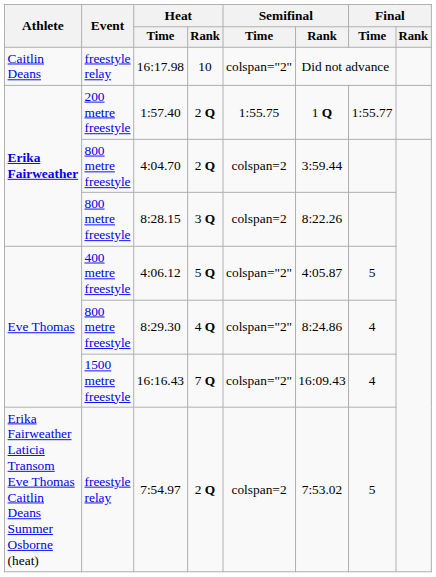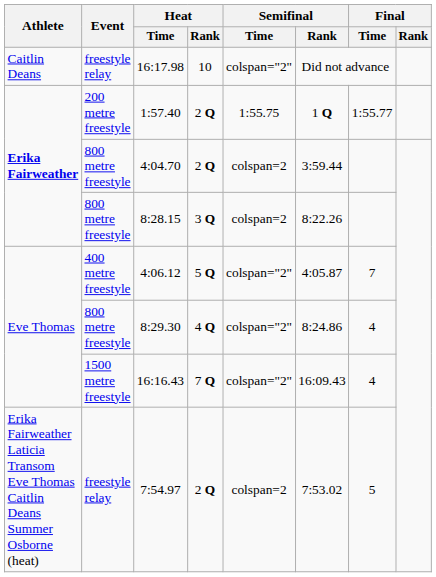4:06.12 | Final / Time: 5 -> 7
